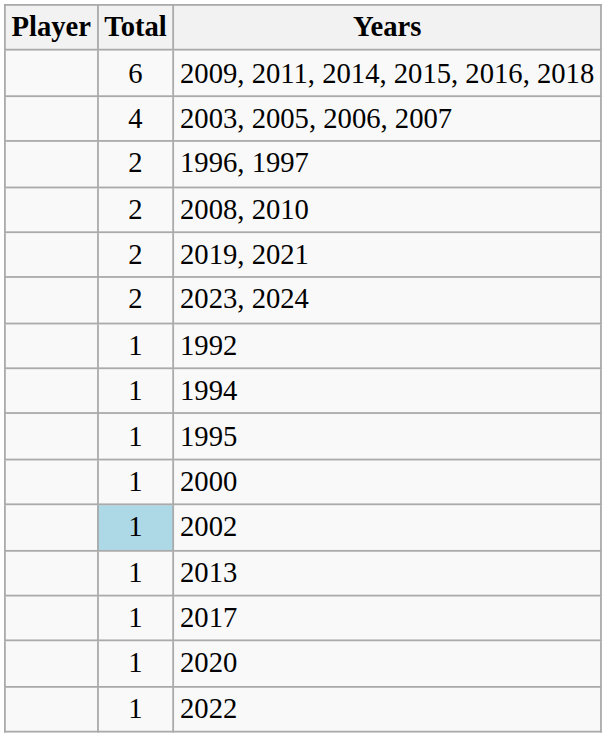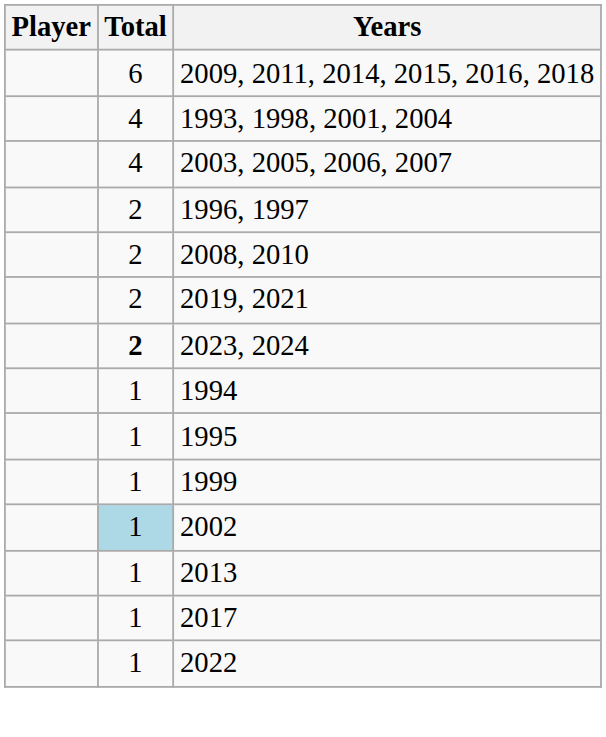+ row: 4 | 1993, 1998, 2001, 2004
2023, 2024 | Total: normal -> bold
- row: 1 | 1992
+ row: 1 | 1999
- row: 1 | 2000
- row: 1 | 2020
